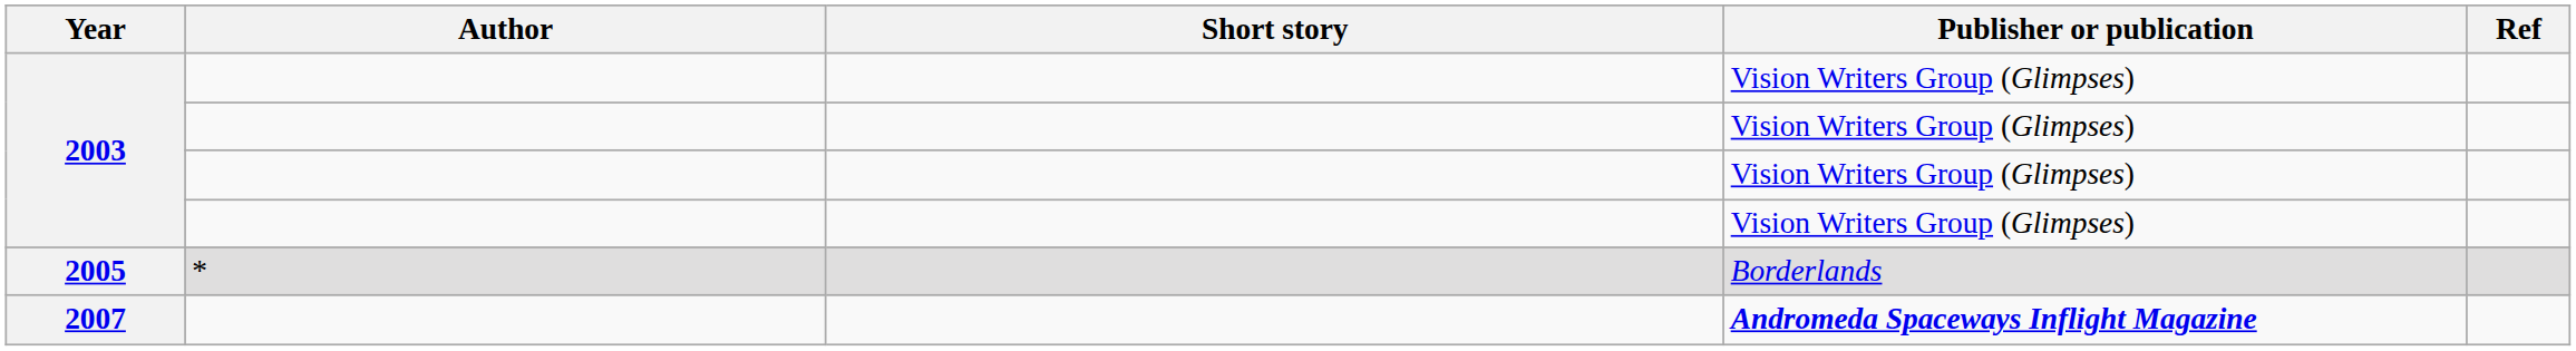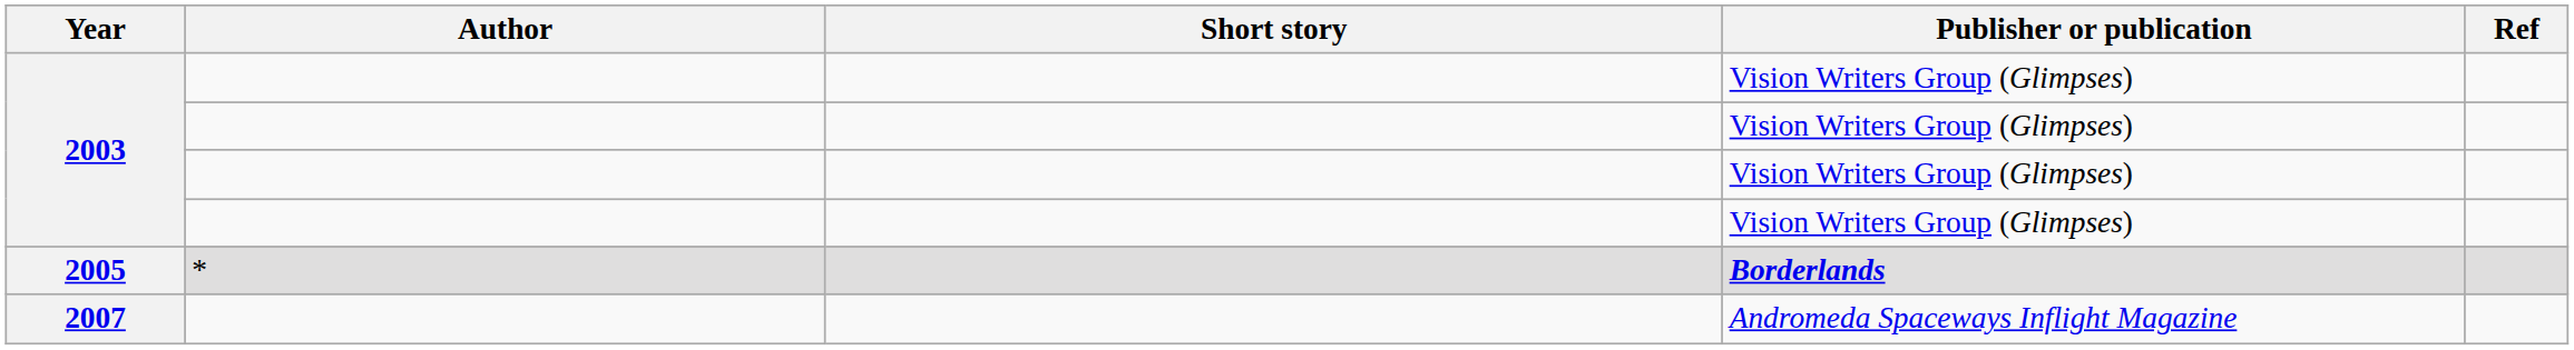2005 | Publisher or publication: normal -> bold
2007 | Publisher or publication: bold -> normal
